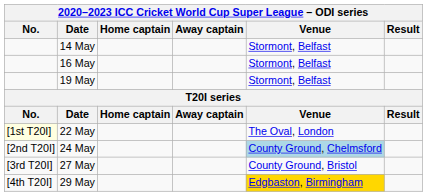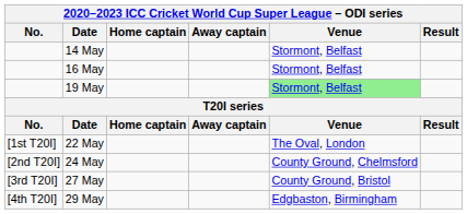19 May | Venue: no background -> lightgreen background
22 May | No.: lightyellow background -> no background
24 May | Venue: lightblue background -> no background
29 May | Venue: gold background -> no background
